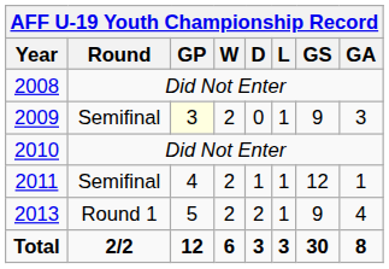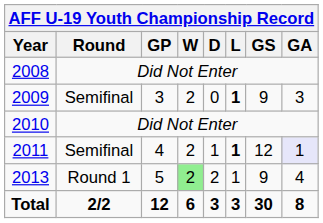2009 | GP: lightyellow background -> no background
2009 | L: normal -> bold
2011 | L: normal -> bold
2011 | GA: no background -> lavender background
2013 | W: no background -> lightgreen background
